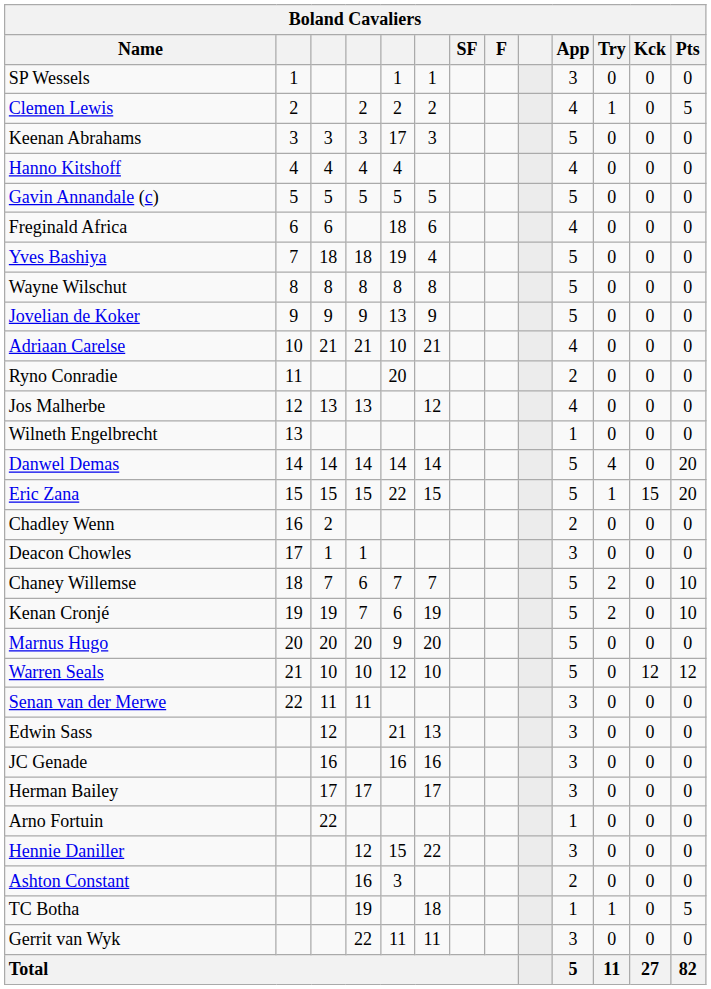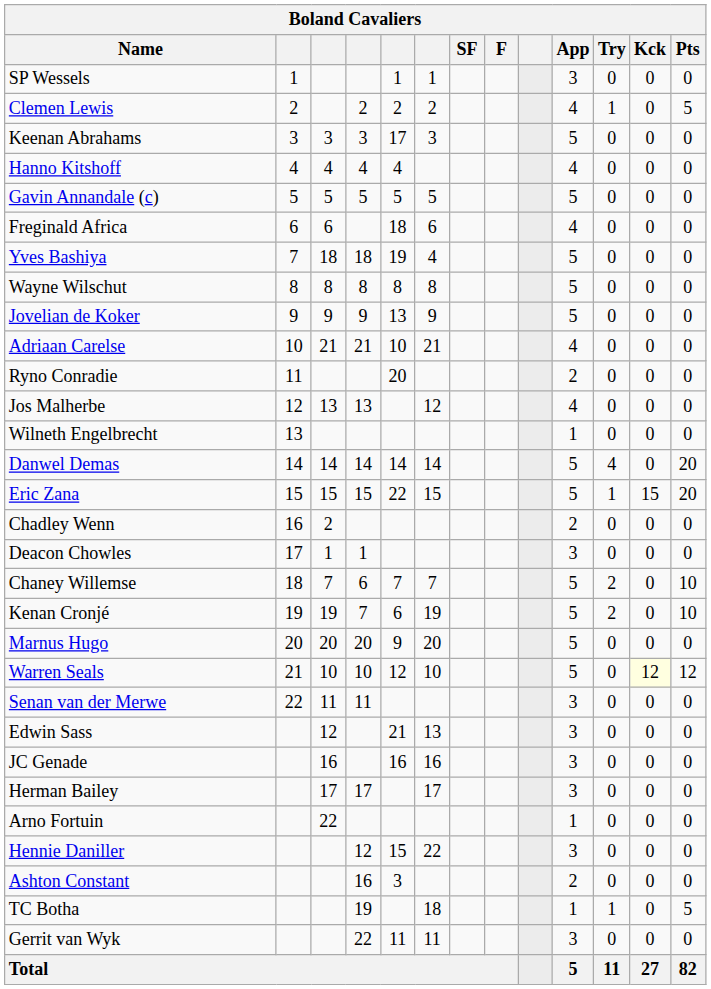Warren Seals | Kck: no background -> lightyellow background
